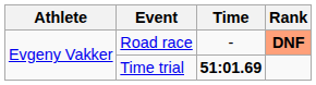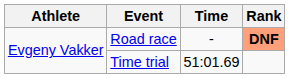Time trial | Time: bold -> normal
